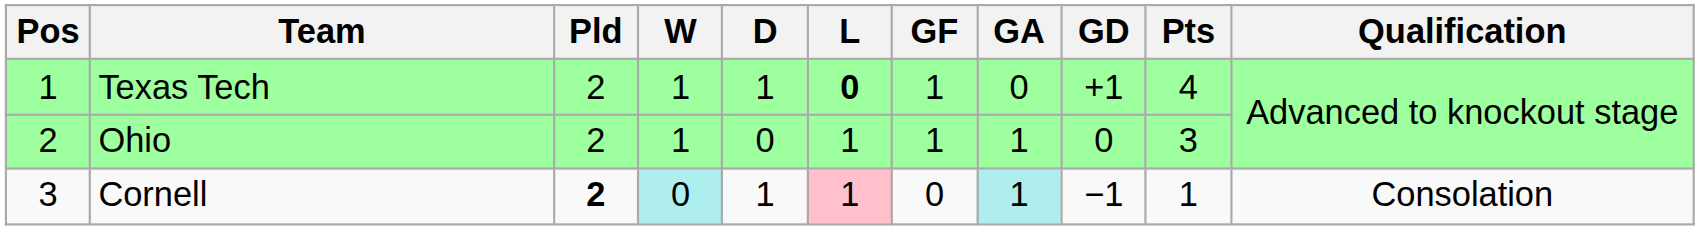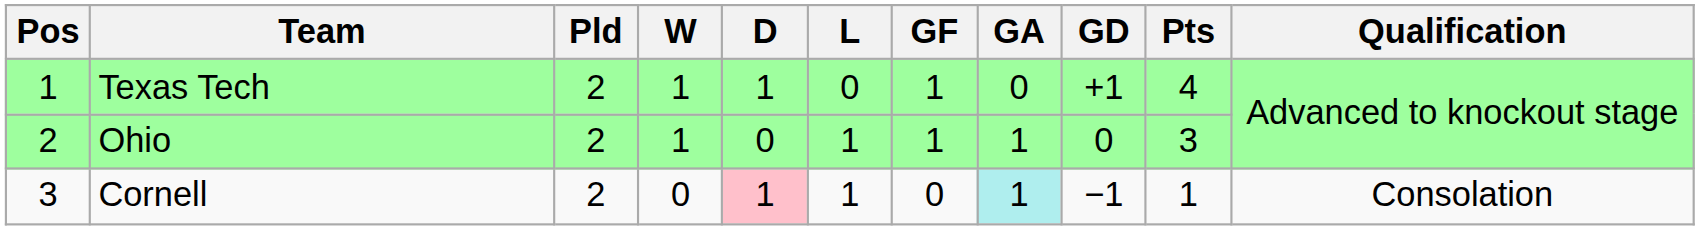Texas Tech | L: bold -> normal
Cornell | Pld: bold -> normal
Cornell | W: paleturquoise background -> no background
Cornell | D: no background -> pink background
Cornell | L: pink background -> no background
